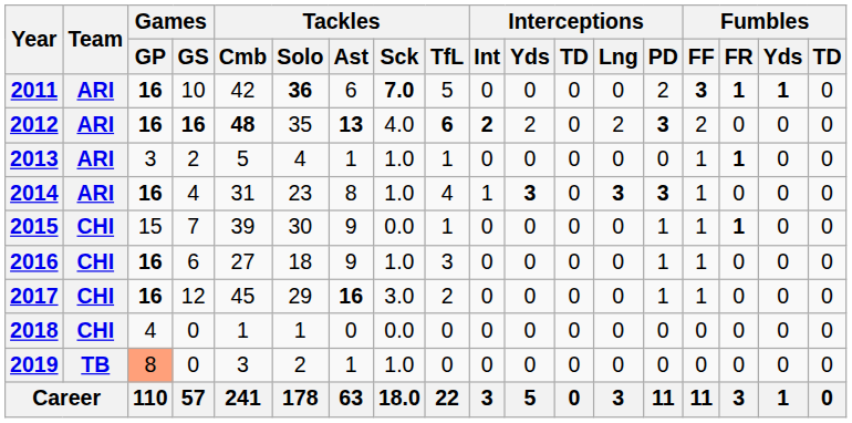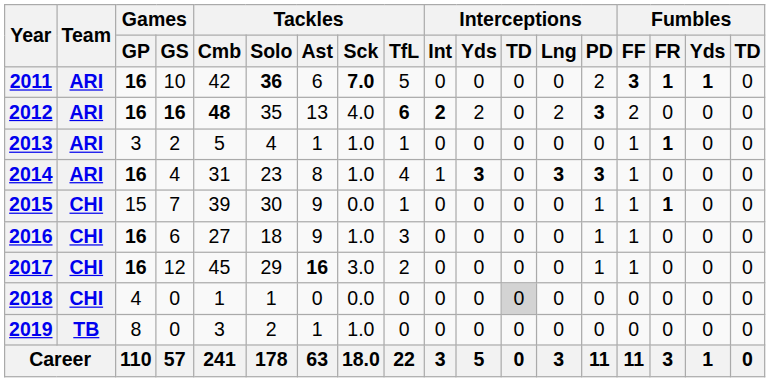2012 | Tackles / Ast: bold -> normal
2018 | Interceptions / TD: no background -> lightgrey background
2019 | Games / GP: lightsalmon background -> no background
